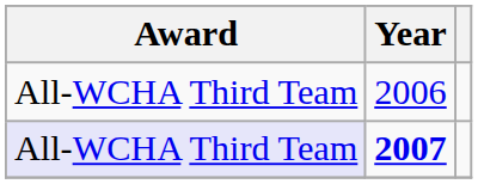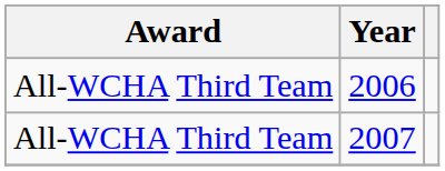row 3 | Award: lavender background -> no background
row 3 | Year: bold -> normal
